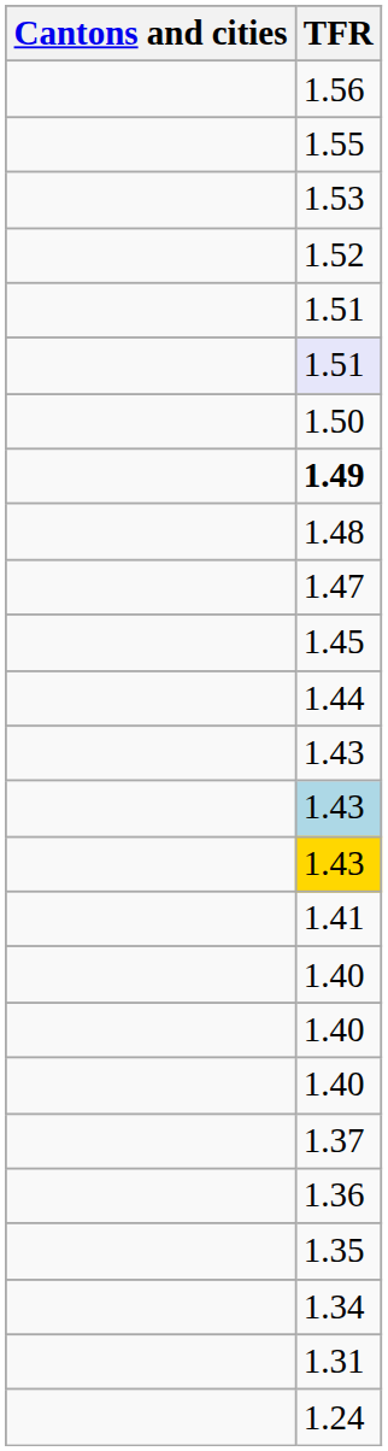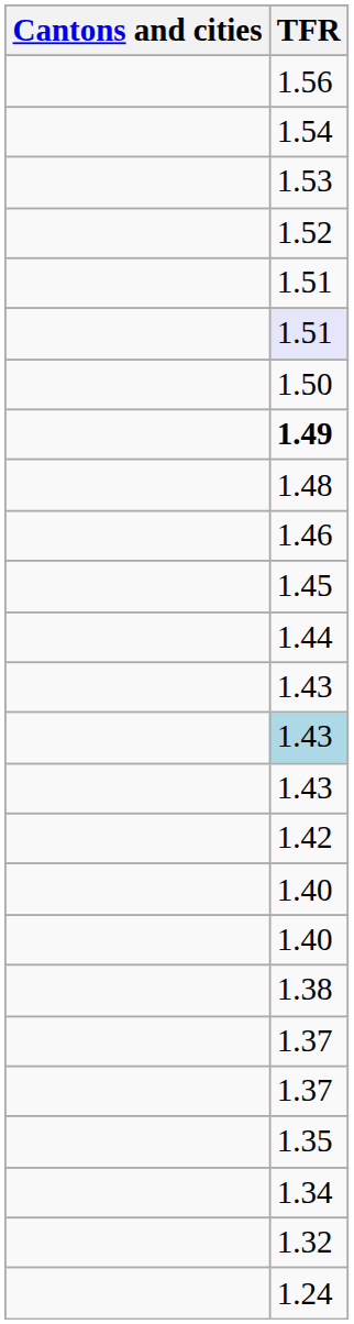row 3 | TFR: 1.55 -> 1.54
row 11 | TFR: 1.47 -> 1.46
row 16 | TFR: gold background -> no background
row 17 | TFR: 1.41 -> 1.42
row 20 | TFR: 1.40 -> 1.38
row 22 | TFR: 1.36 -> 1.37
row 25 | TFR: 1.31 -> 1.32
